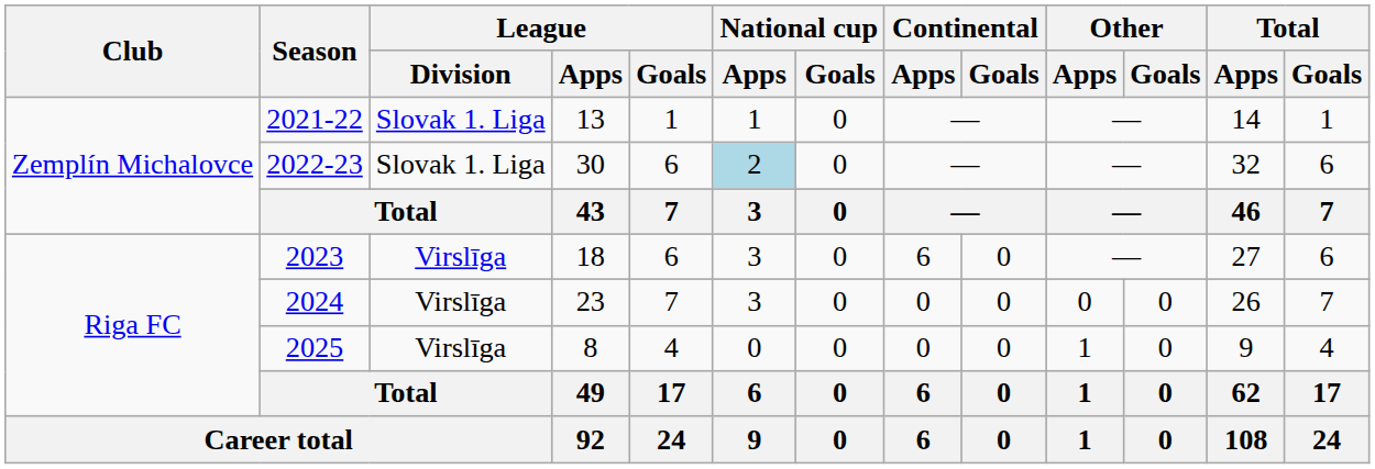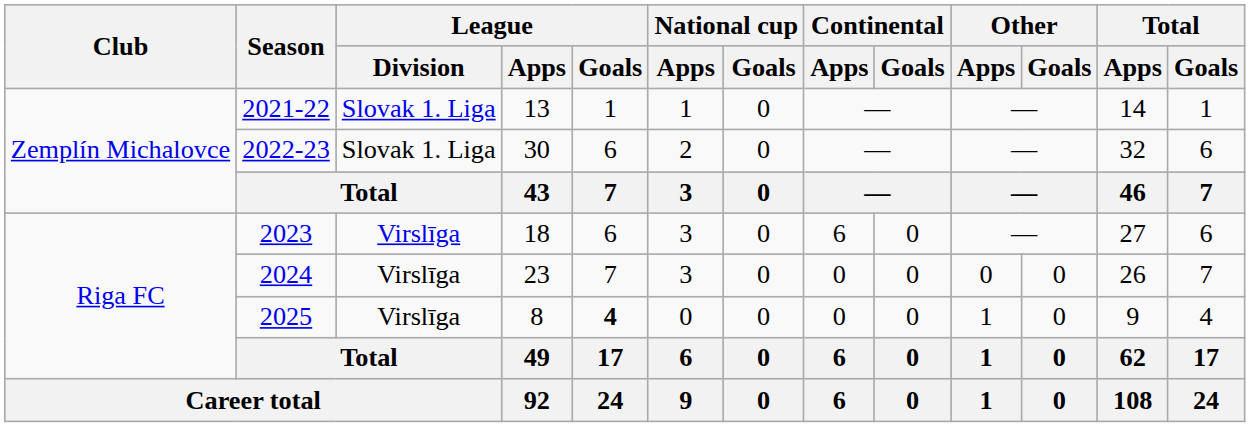2022-23 | National cup / Apps: lightblue background -> no background
2025 | League / Goals: normal -> bold
